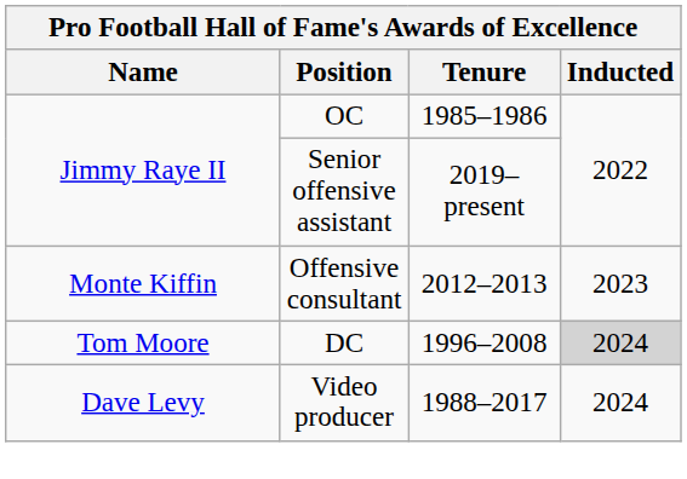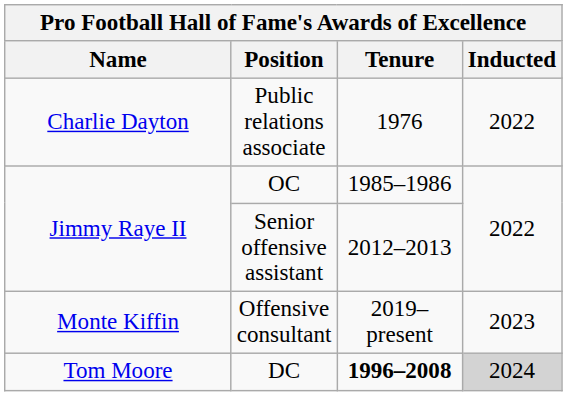+ row: Charlie Dayton | Public relations associate | 1976 | 2022
Senior offensive assistant | Tenure: 2019–present -> 2012–2013
Offensive consultant | Tenure: 2012–2013 -> 2019–present
DC | Tenure: normal -> bold
- row: Dave Levy | Video producer | 1988–2017 | 2024
